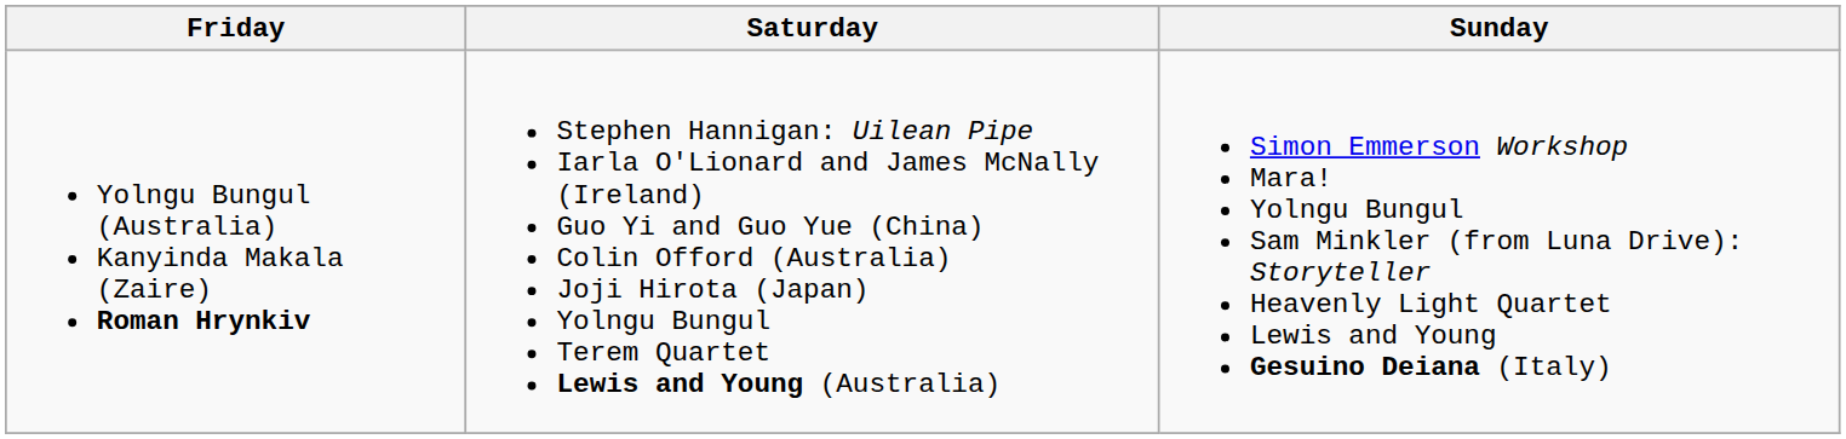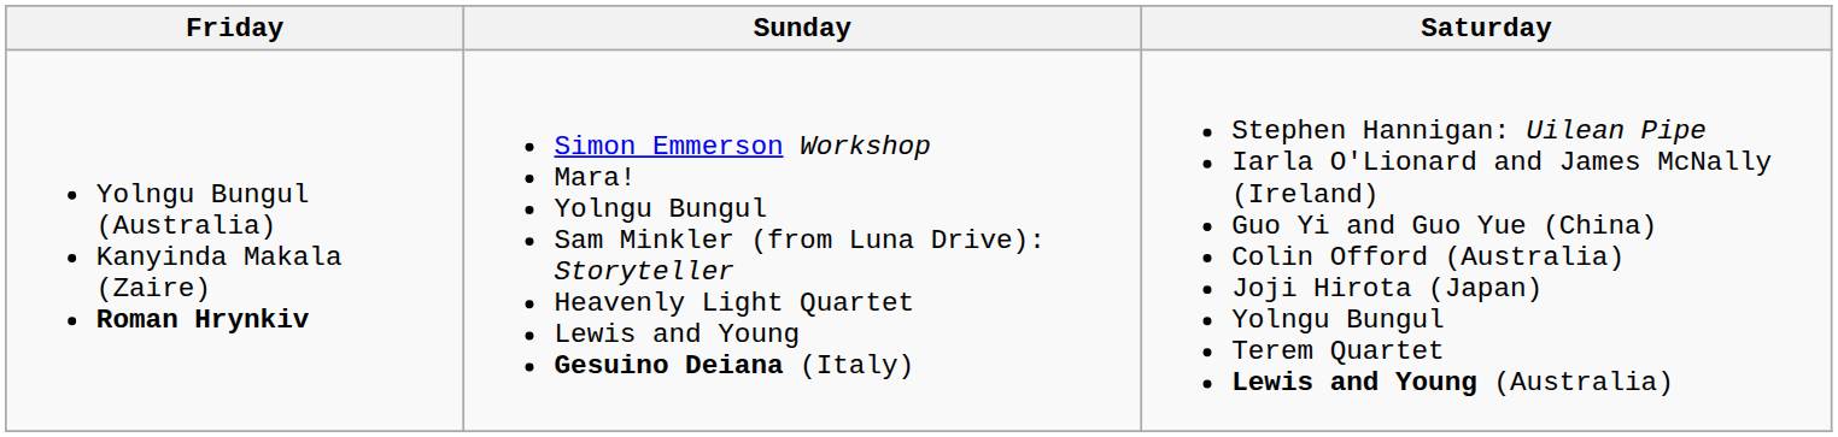columns swapped: Saturday <-> Sunday
